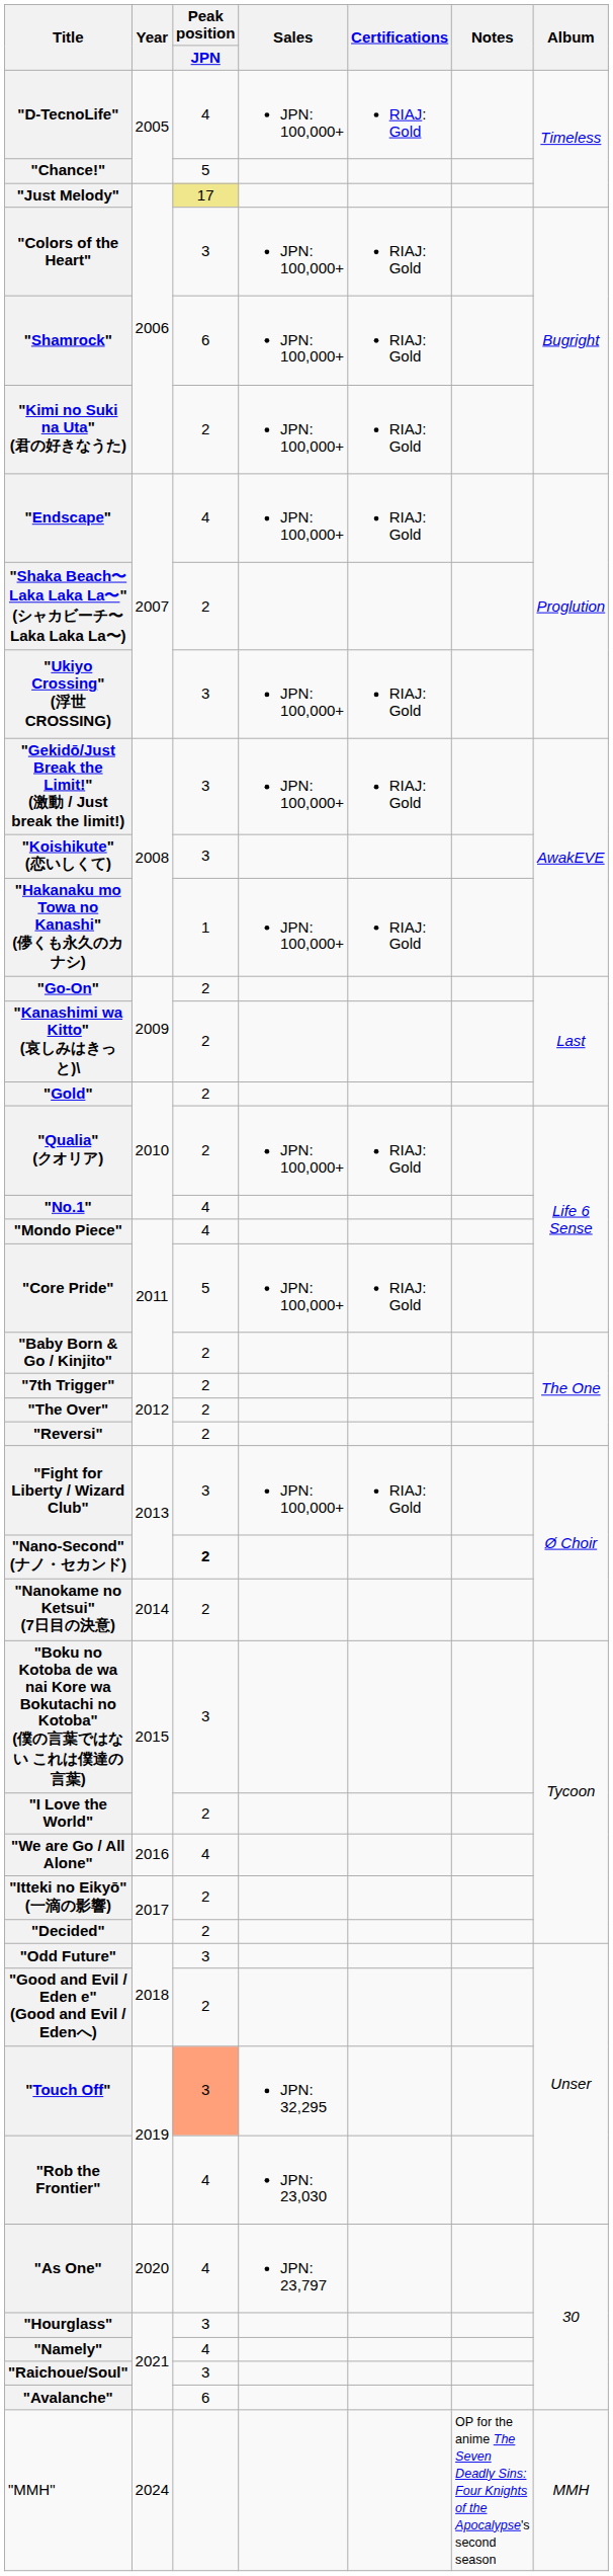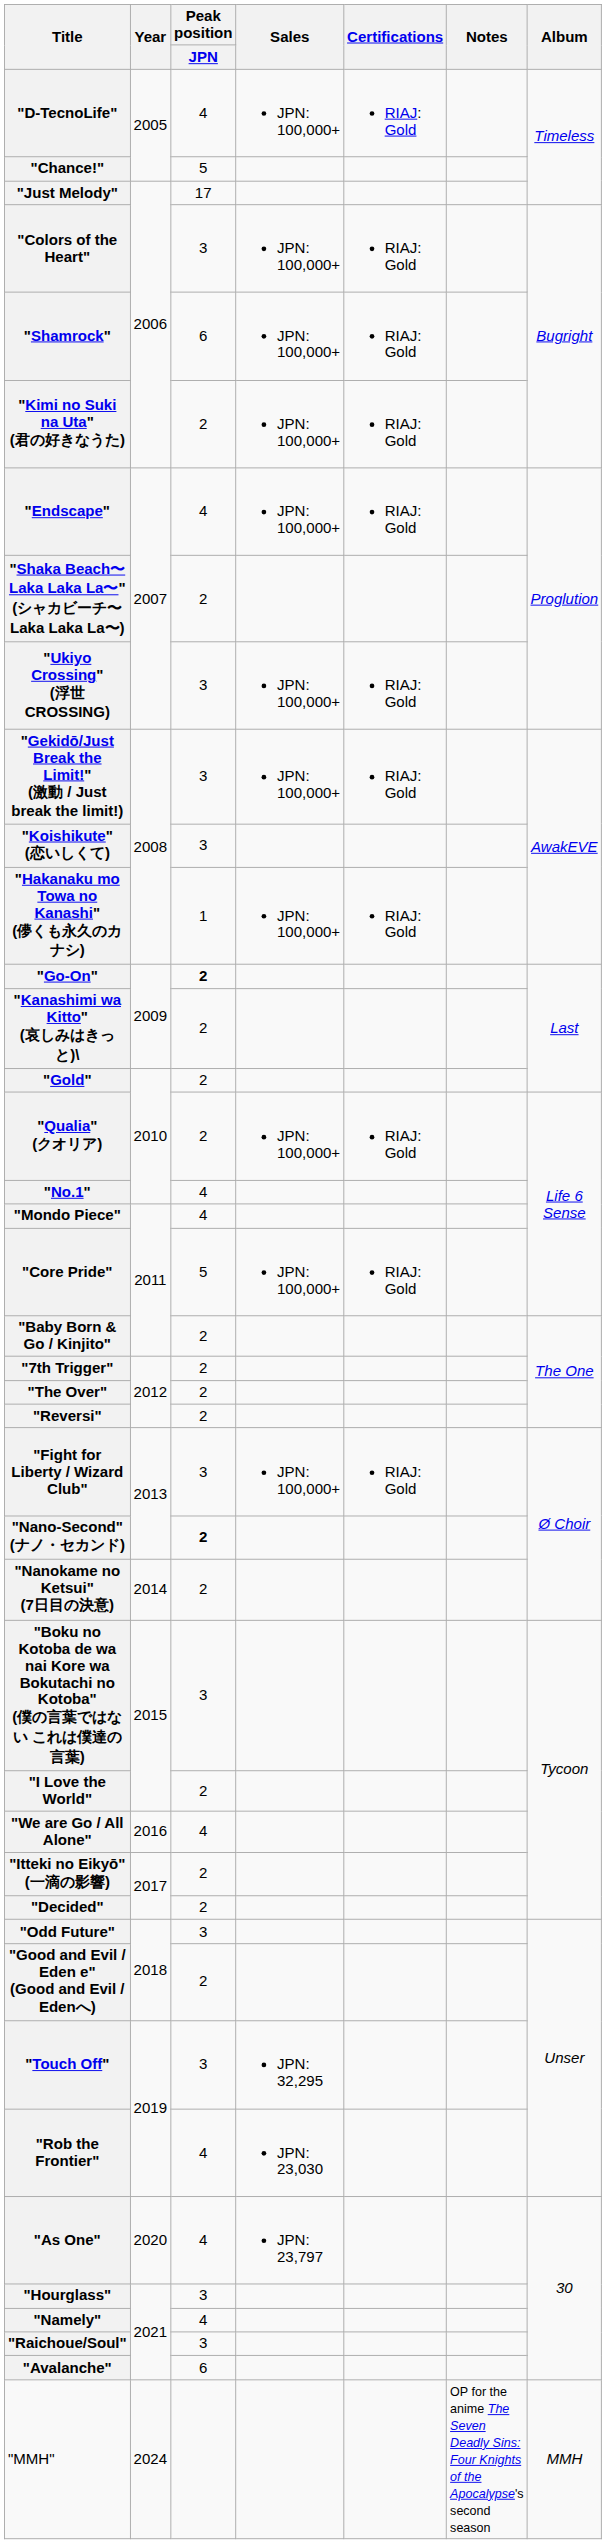"Just Melody" | Peak position / JPN: khaki background -> no background
"Go-On" | Peak position / JPN: normal -> bold
"Touch Off" | Peak position / JPN: lightsalmon background -> no background
